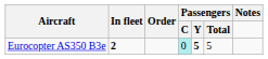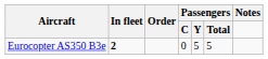Eurocopter AS350 B3e | column 4: paleturquoise background -> no background
Eurocopter AS350 B3e | column 5: bold -> normal
